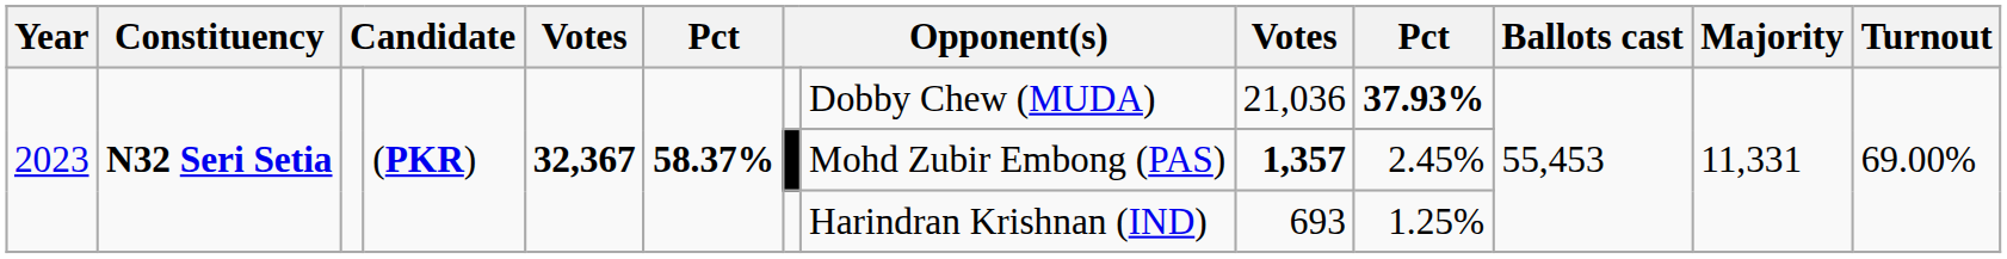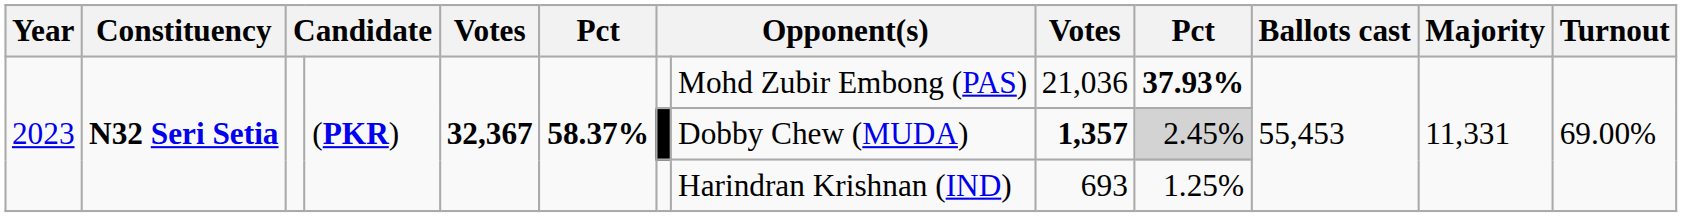row 2 | column 8: Dobby Chew (MUDA) -> Mohd Zubir Embong (PAS)
row 3 | column 8: Mohd Zubir Embong (PAS) -> Dobby Chew (MUDA)
row 3 | column 10: no background -> lightgrey background
